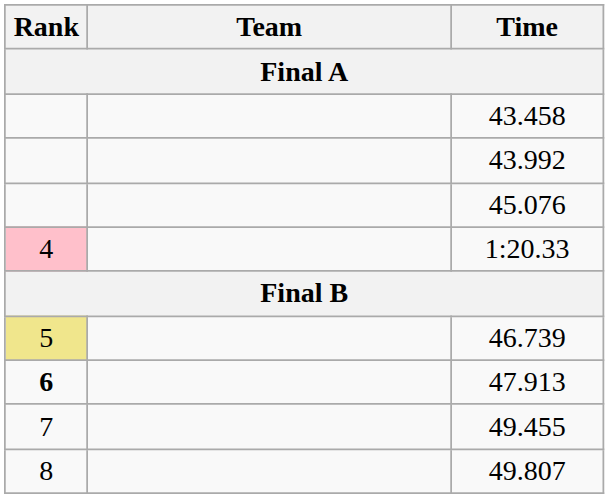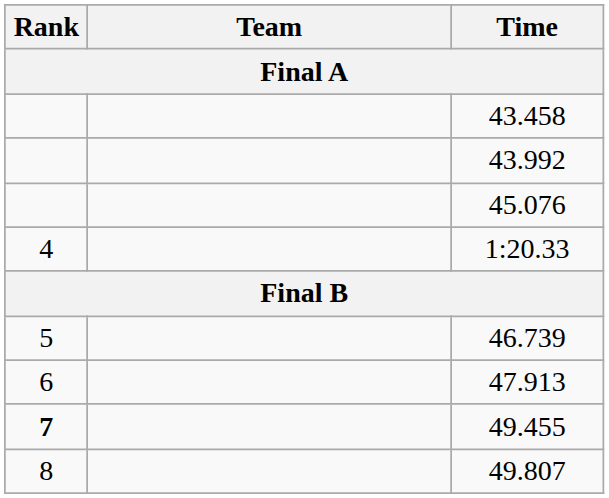1:20.33 | Rank: pink background -> no background
46.739 | Rank: khaki background -> no background
47.913 | Rank: bold -> normal
49.455 | Rank: normal -> bold
